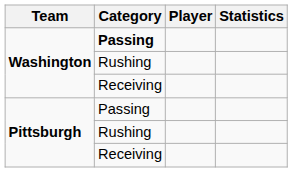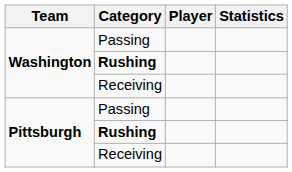Washington / Passing | Category: bold -> normal
Washington / Rushing | Category: normal -> bold
Pittsburgh / Rushing | Category: normal -> bold
